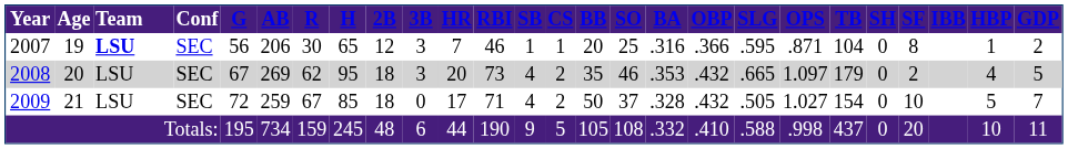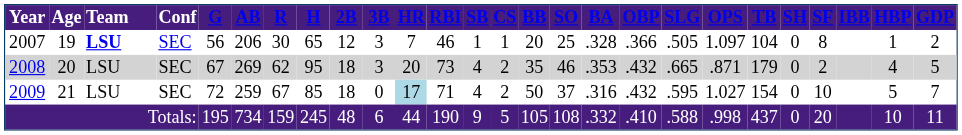2007 | BA: .316 -> .328
2007 | SLG: .595 -> .505
2007 | OPS: .871 -> 1.097
2008 | OPS: 1.097 -> .871
2009 | HR: no background -> lightblue background
2009 | BA: .328 -> .316
2009 | SLG: .505 -> .595
